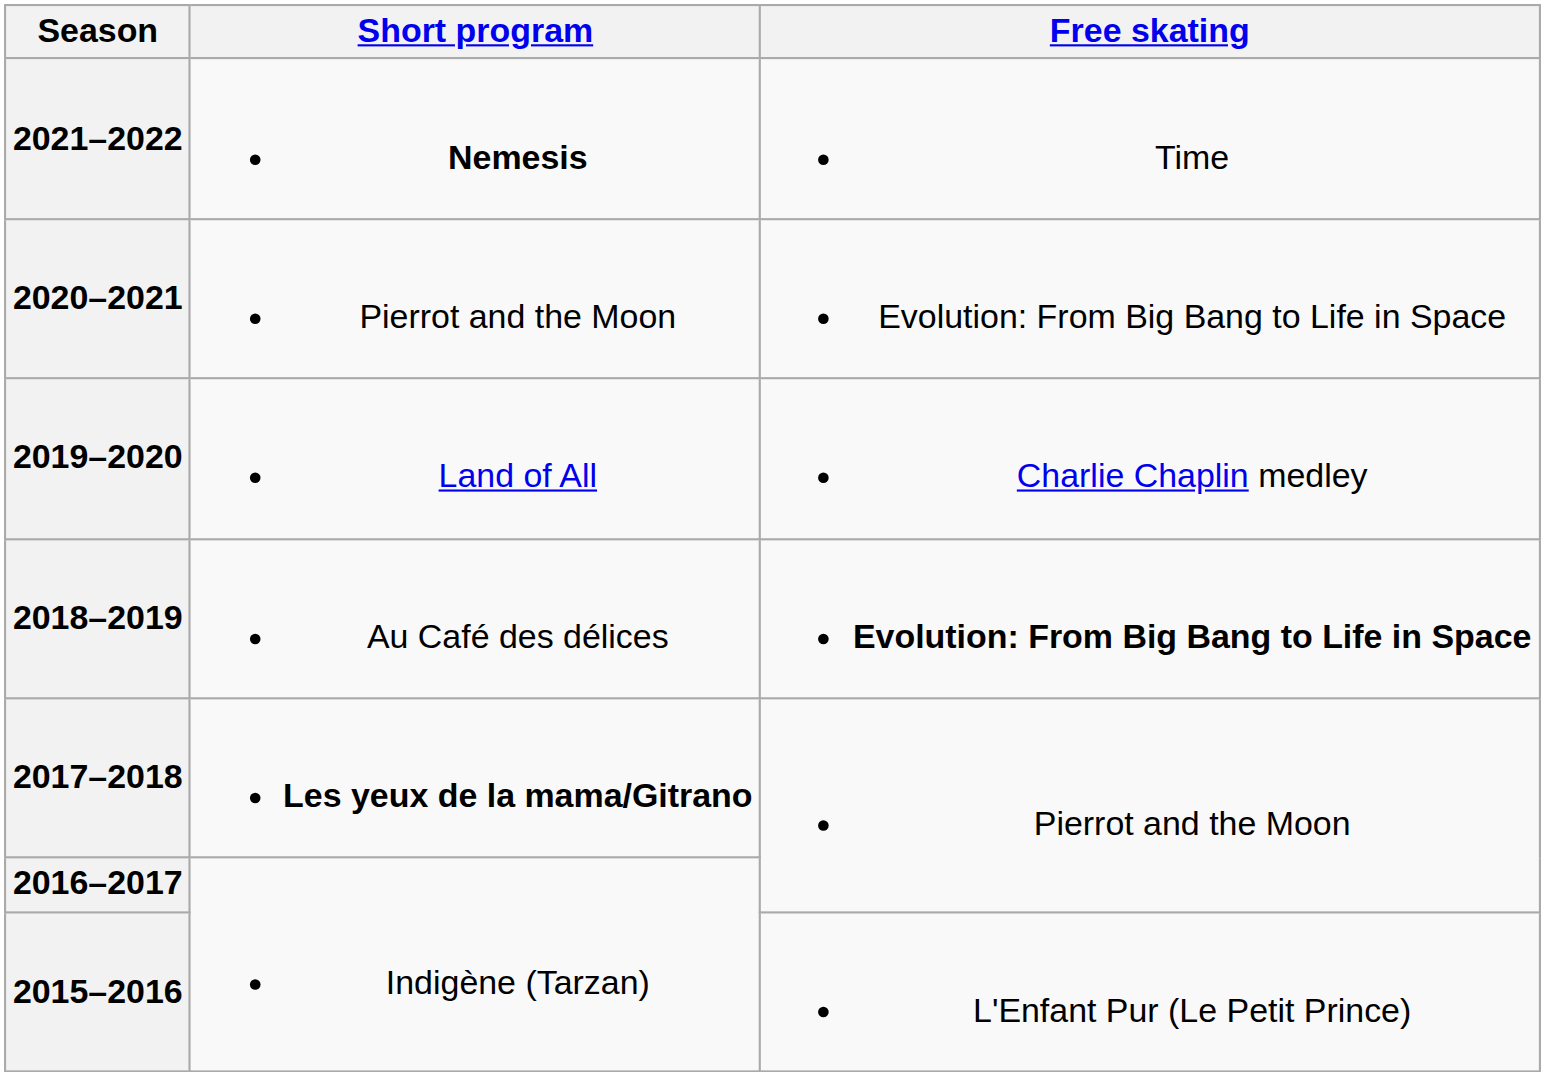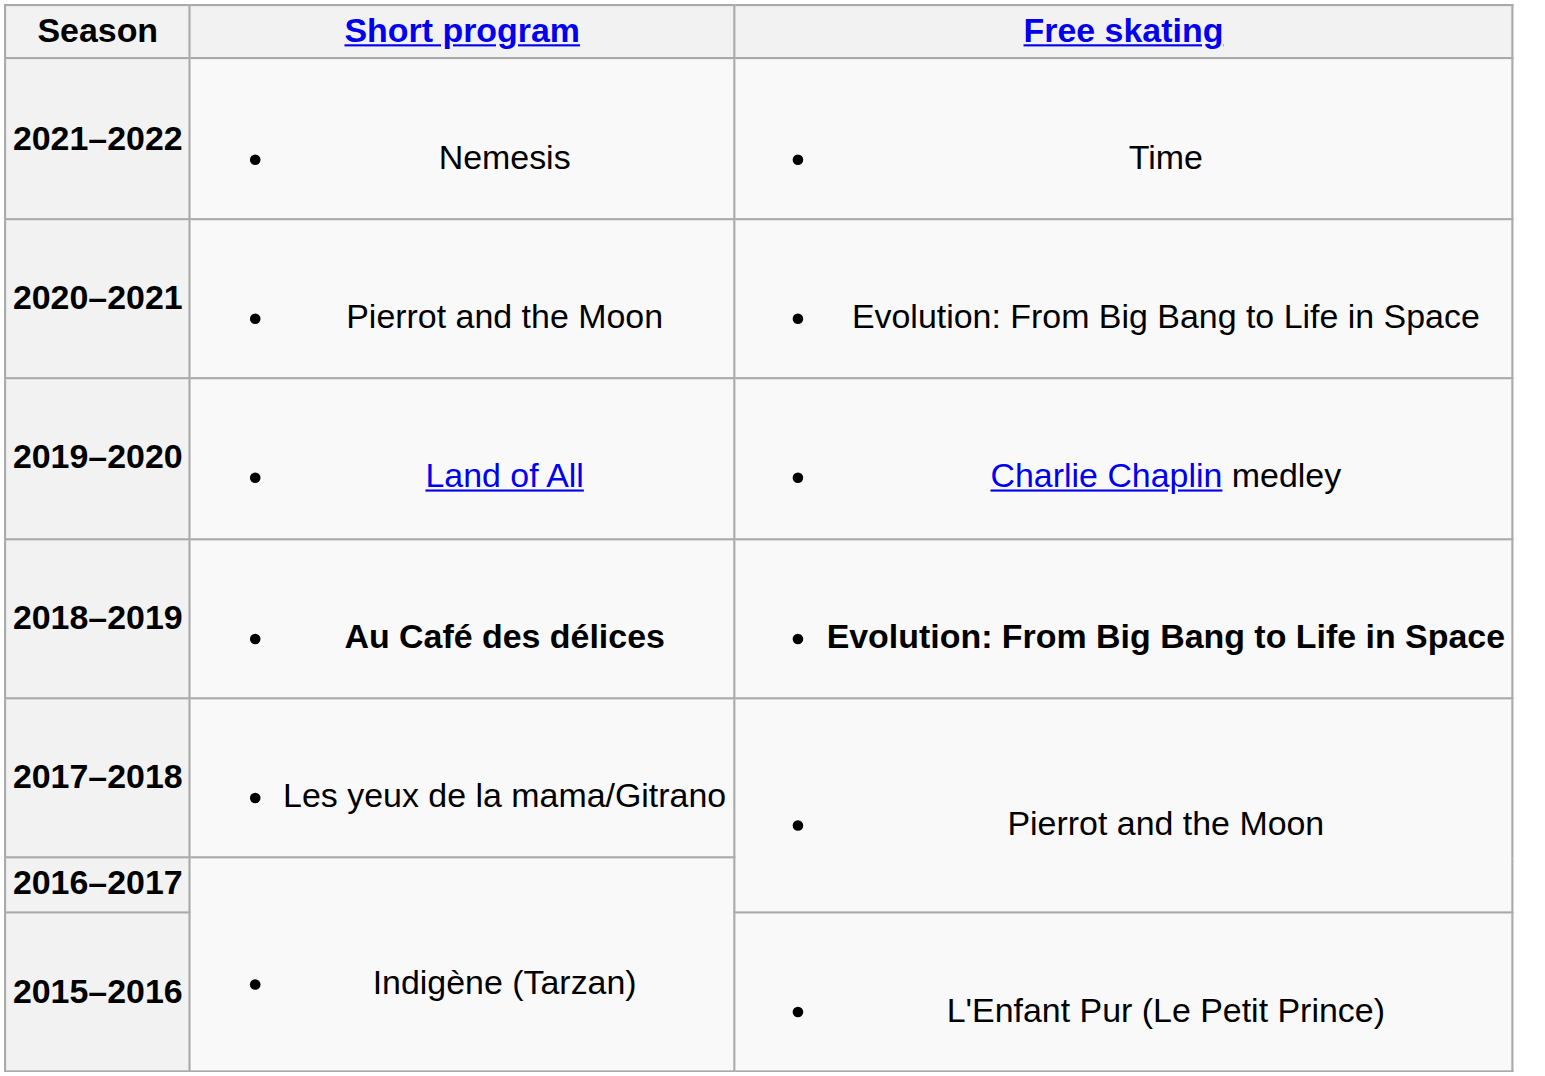2021–2022 | Short program: bold -> normal
2018–2019 | Short program: normal -> bold
2017–2018 | Short program: bold -> normal
